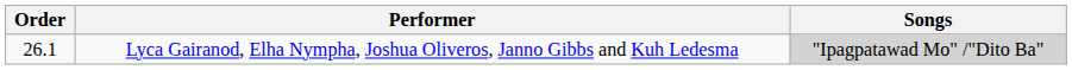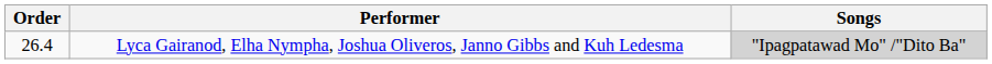row 2 | Order: 26.1 -> 26.4
